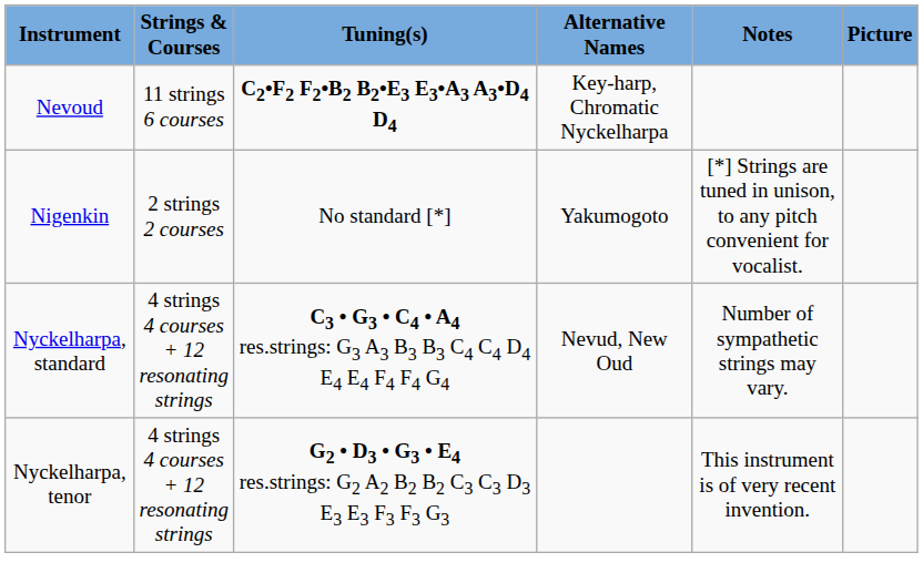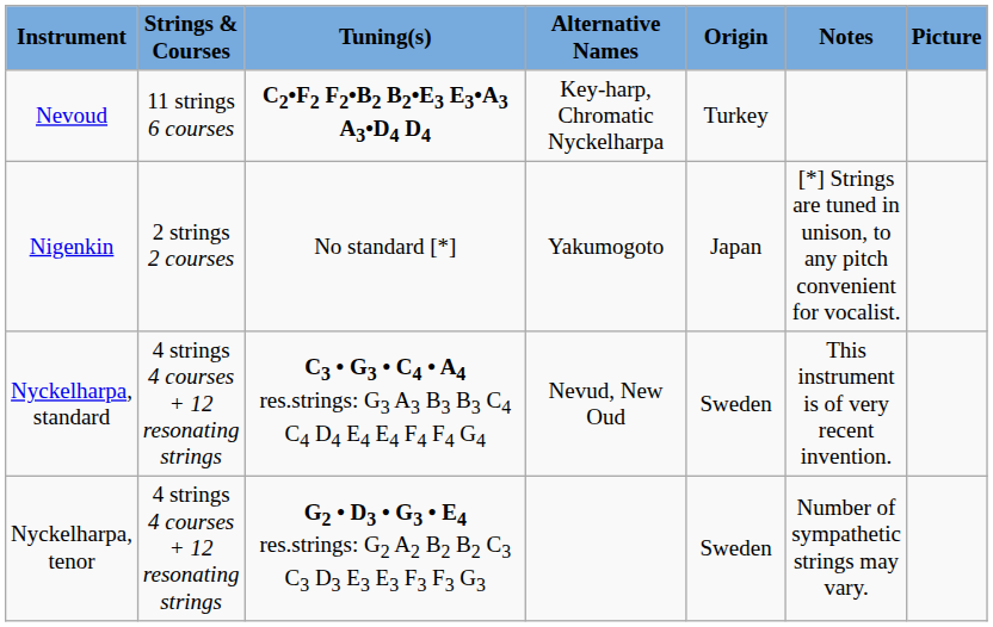+ column: Origin | Turkey | Japan | Sweden | Sweden
Nyckelharpa, standard | Notes: Number of sympathetic strings may vary. -> This instrument is of very recent invention.
Nyckelharpa, tenor | Notes: This instrument is of very recent invention. -> Number of sympathetic strings may vary.
